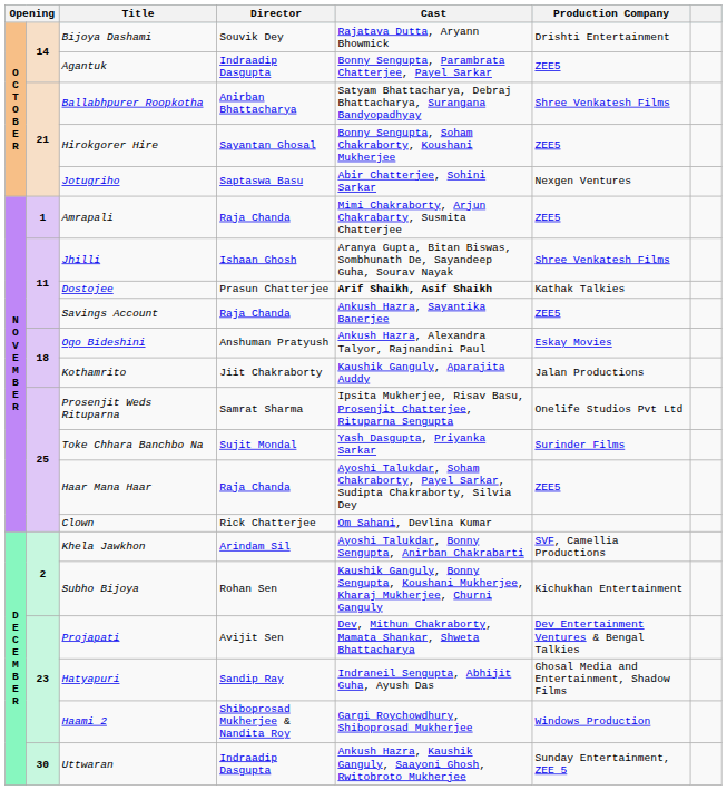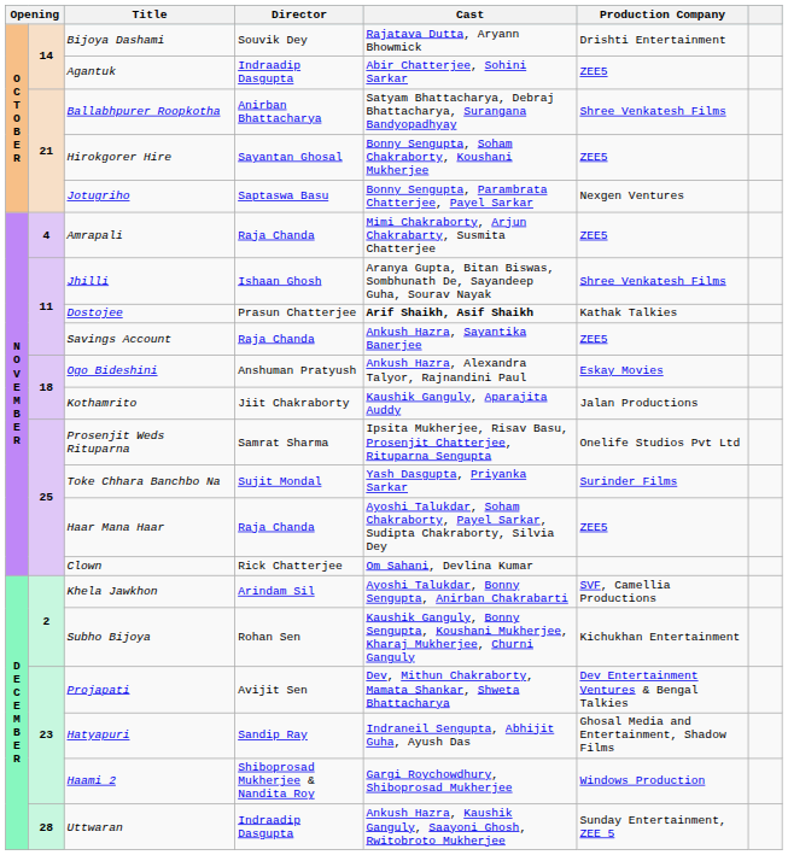Agantuk | Cast: Bonny Sengupta, Parambrata Chatterjee, Payel Sarkar -> Abir Chatterjee, Sohini Sarkar
Jotugriho | Cast: Abir Chatterjee, Sohini Sarkar -> Bonny Sengupta, Parambrata Chatterjee, Payel Sarkar
Amrapali | column 2: 1 -> 4
Uttwaran | column 2: 30 -> 28
